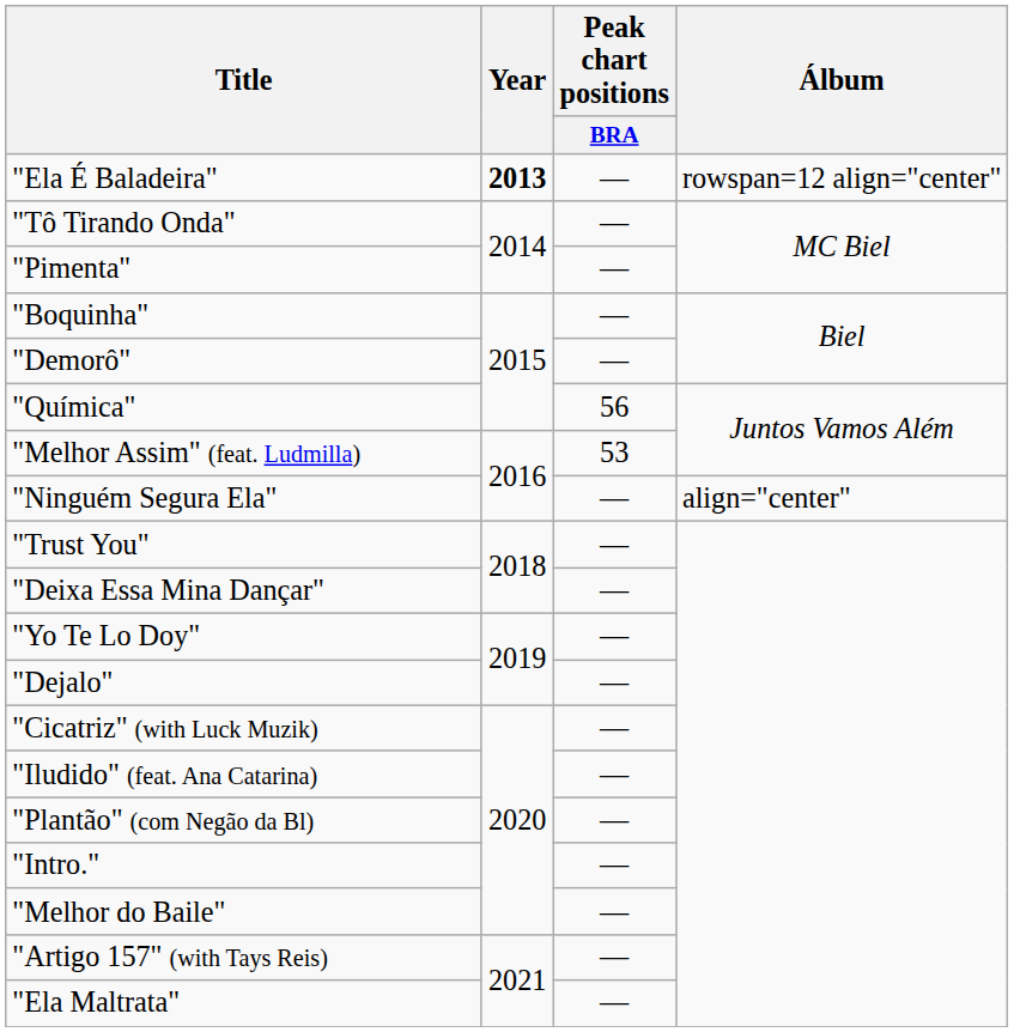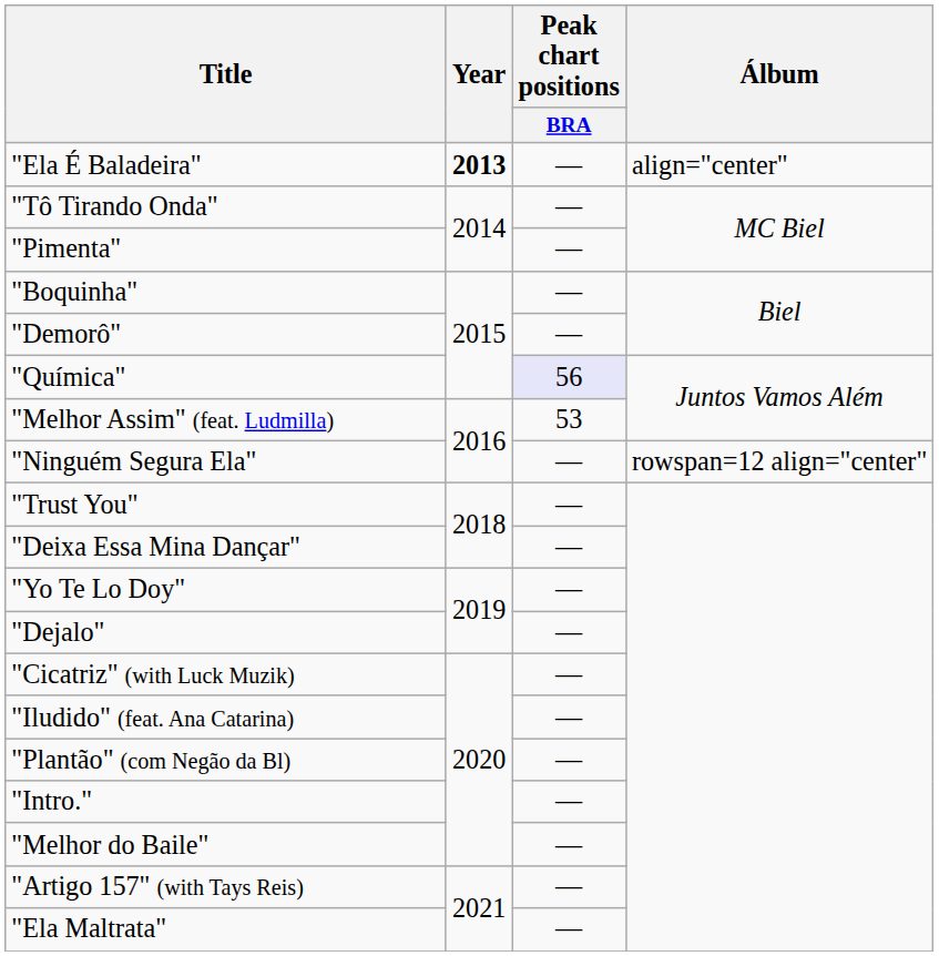"Ela É Baladeira" | Álbum: rowspan=12 align="center" -> align="center"
"Química" | Peak chart positions / BRA: no background -> lavender background
"Ninguém Segura Ela" | Álbum: align="center" -> rowspan=12 align="center"
